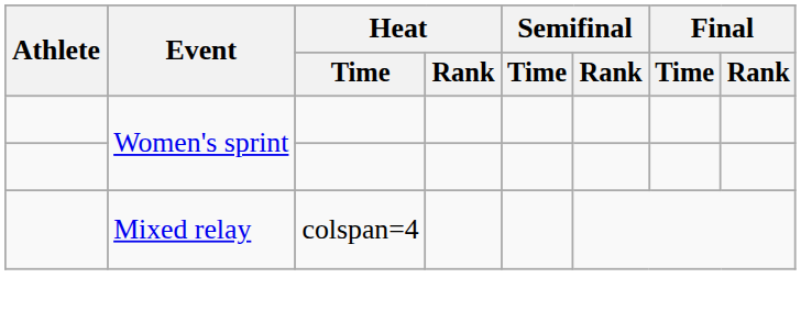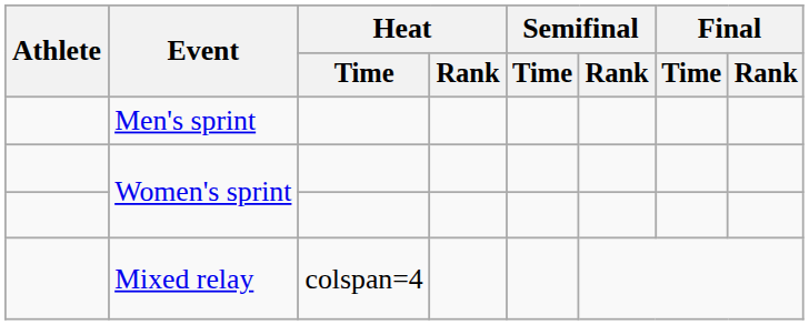+ row: Men's sprint
